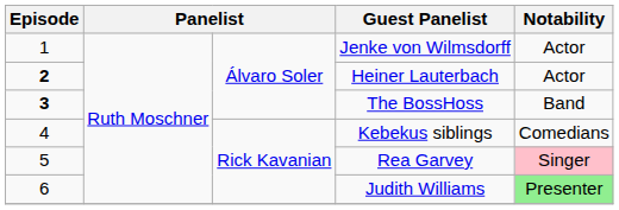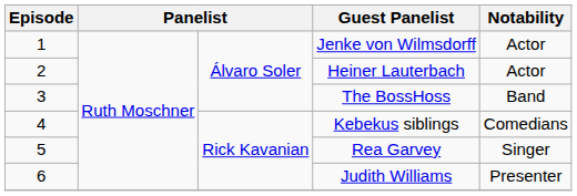Heiner Lauterbach | Episode: bold -> normal
The BossHoss | Episode: bold -> normal
Rea Garvey | Notability: pink background -> no background
Judith Williams | Notability: lightgreen background -> no background
